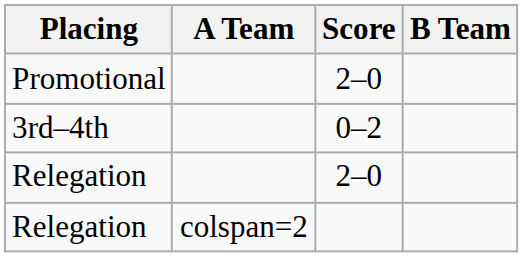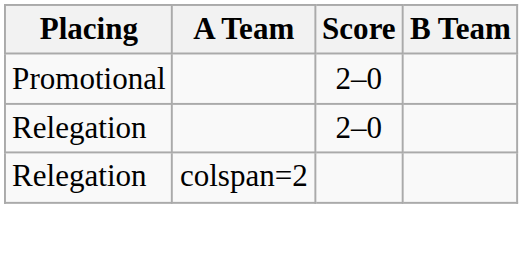- row: 3rd–4th | 0–2
